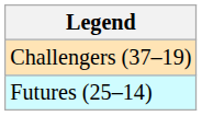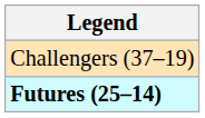row 3 | column 1: normal -> bold
